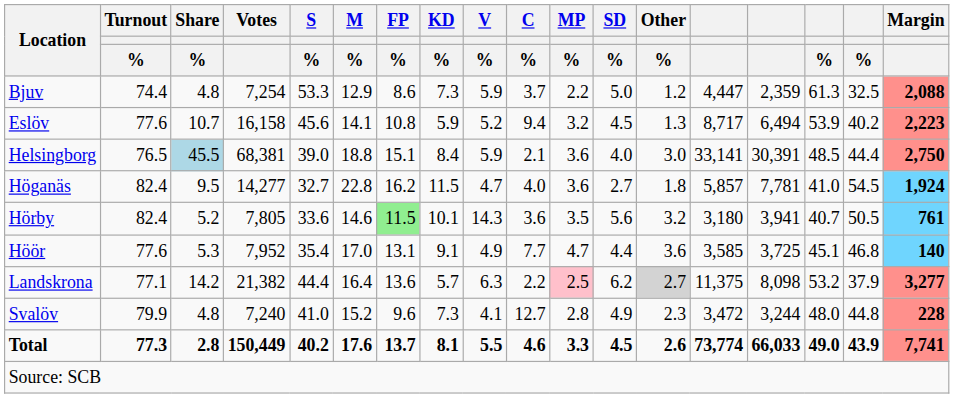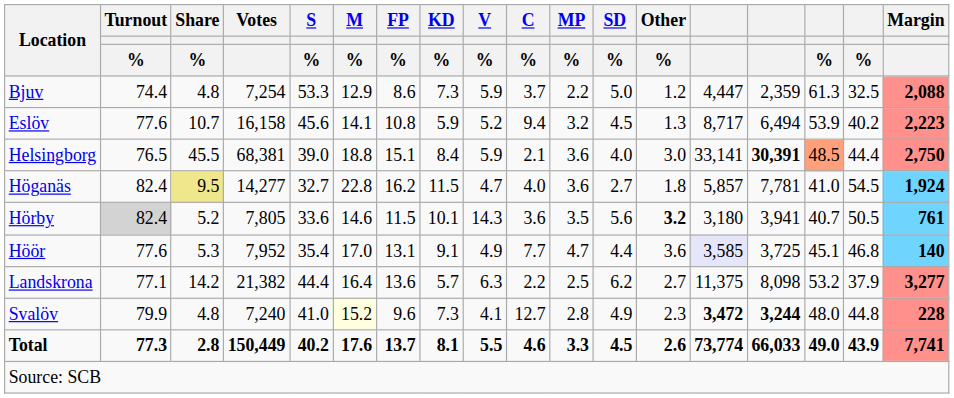Helsingborg | Share / %: lightblue background -> no background
Helsingborg | column 15: normal -> bold
Helsingborg | column 16: no background -> lightsalmon background
Höganäs | Share / %: no background -> khaki background
Hörby | Turnout / %: no background -> lightgrey background
Hörby | FP / %: lightgreen background -> no background
Hörby | Other / %: normal -> bold
Höör | column 14: no background -> lavender background
Landskrona | MP / %: pink background -> no background
Landskrona | Other / %: lightgrey background -> no background
Svalöv | M / %: no background -> lightyellow background
Svalöv | column 14: normal -> bold
Svalöv | column 15: normal -> bold
